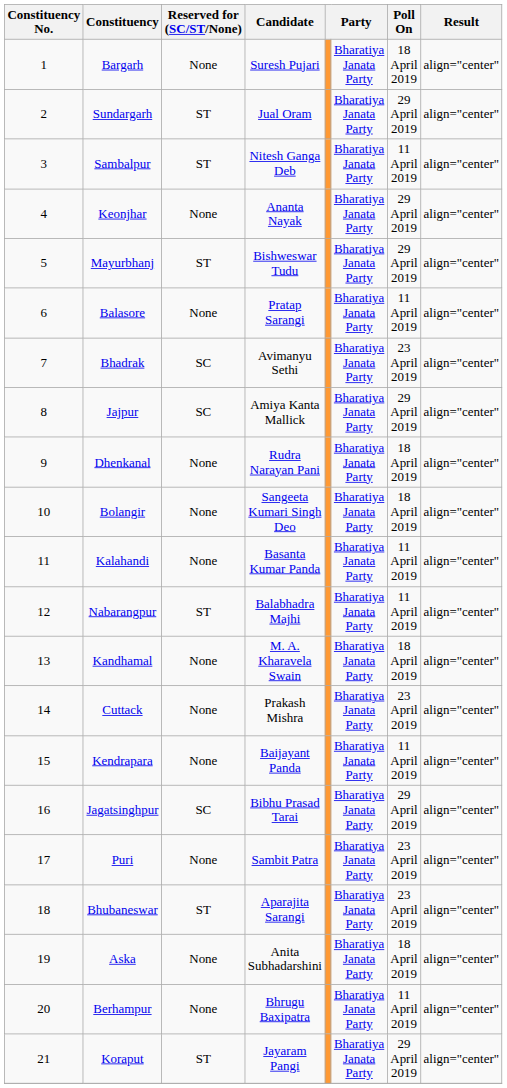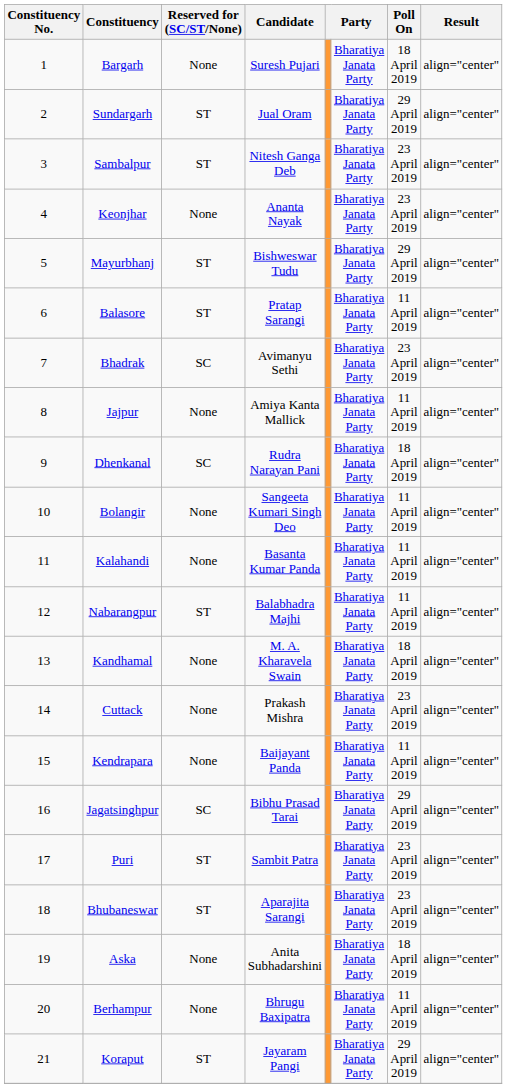Sambalpur | Poll On: 11 April 2019 -> 23 April 2019
Keonjhar | Poll On: 29 April 2019 -> 23 April 2019
Balasore | Reserved for (SC/ST/None): None -> ST
Jajpur | Reserved for (SC/ST/None): SC -> None
Jajpur | Poll On: 29 April 2019 -> 11 April 2019
Dhenkanal | Reserved for (SC/ST/None): None -> SC
Bolangir | Poll On: 18 April 2019 -> 11 April 2019
Puri | Reserved for (SC/ST/None): None -> ST
